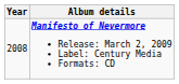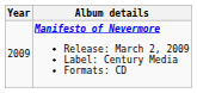row 2 | Year: 2008 -> 2009
